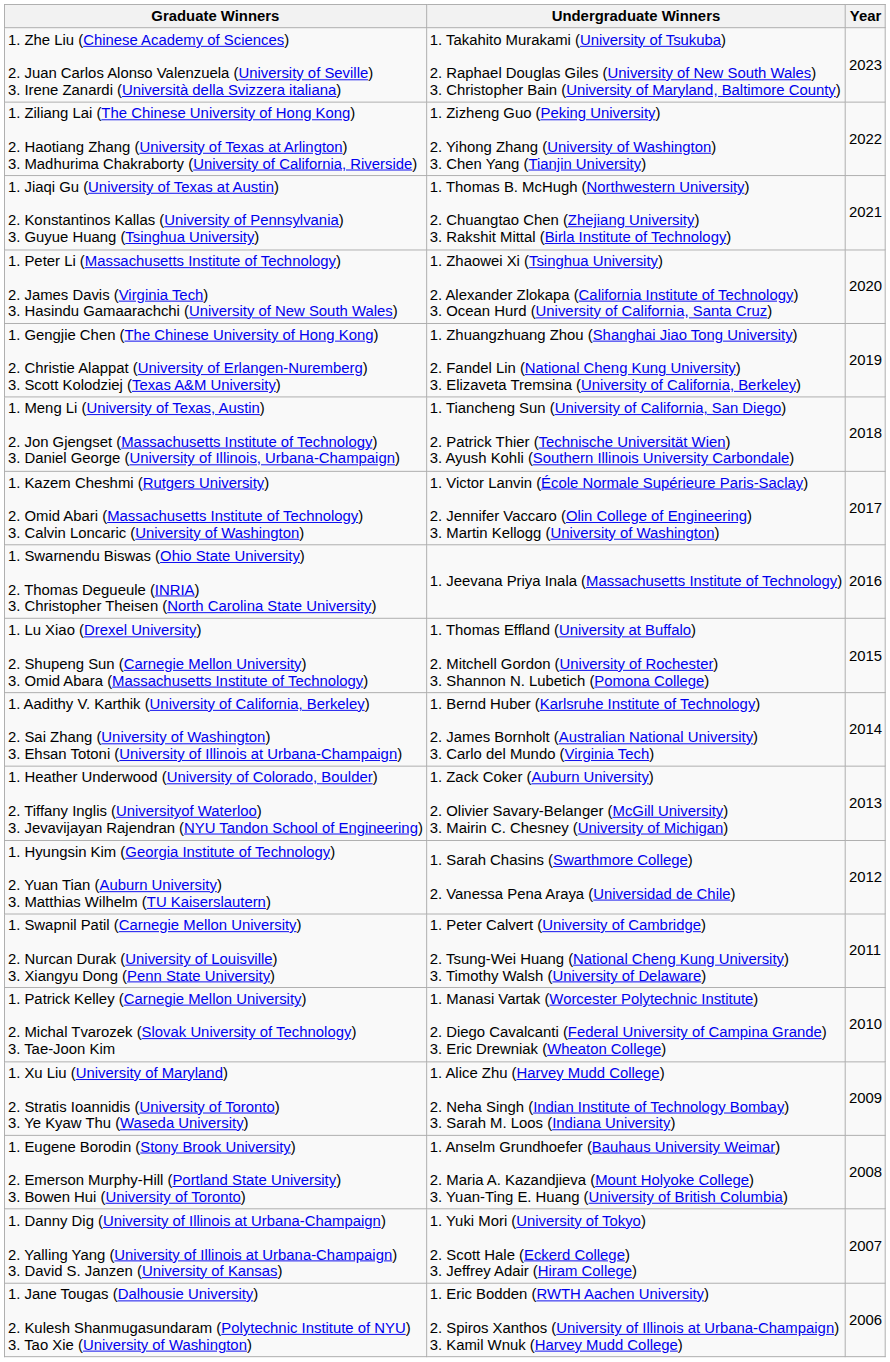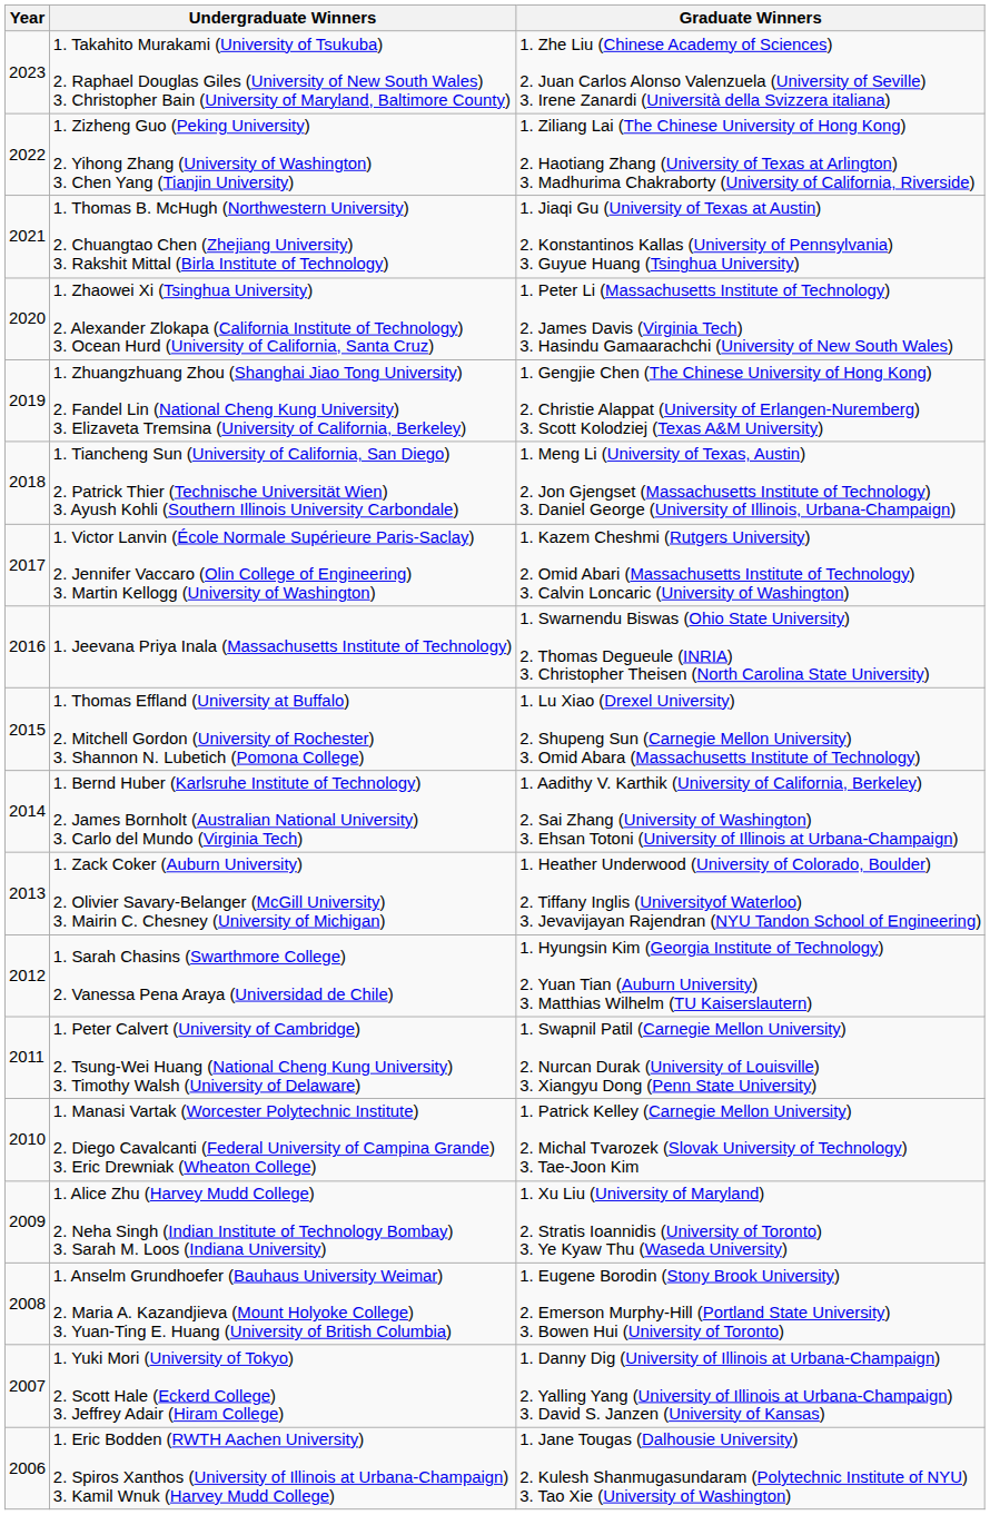columns swapped: Year <-> Graduate Winners
